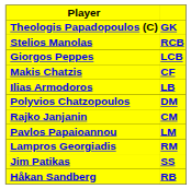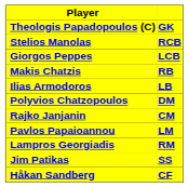Makis Chatzis | column 2: CF -> RB
Håkan Sandberg | column 2: RB -> CF
